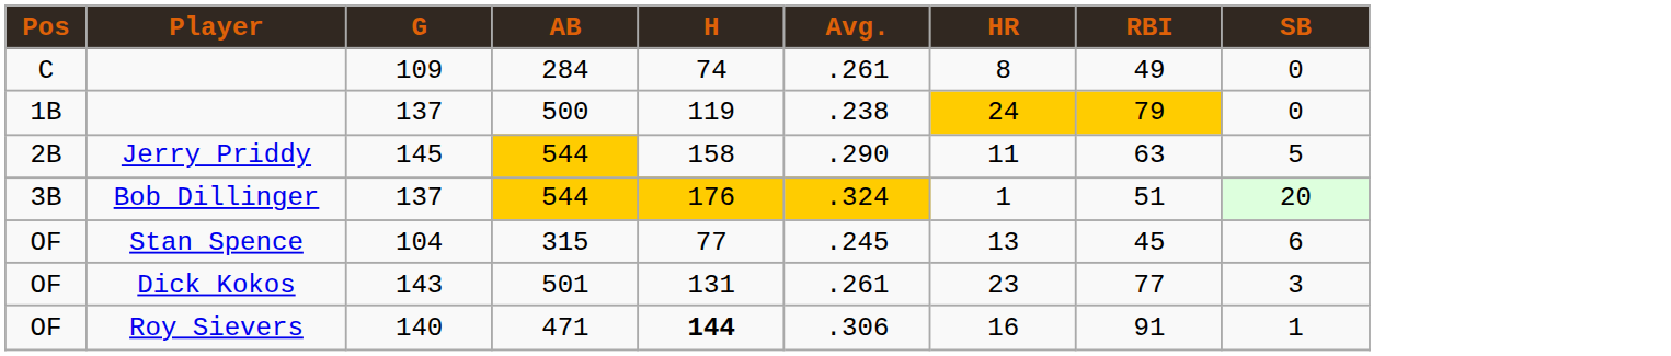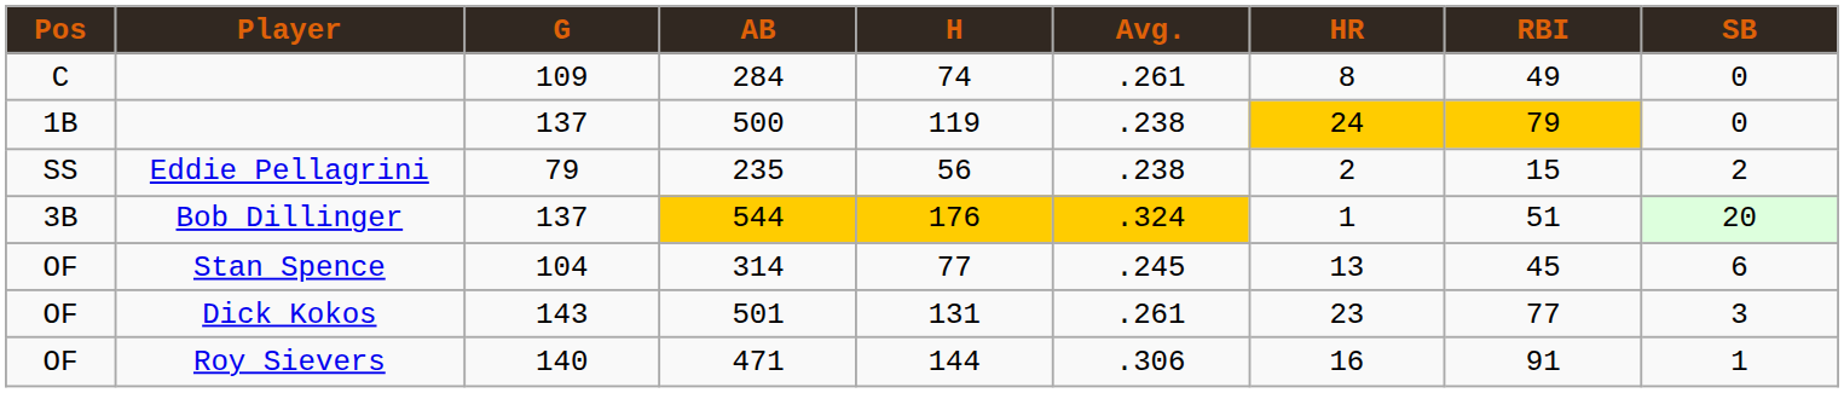- row: 2B | Jerry Priddy | 145 | 544 | 158 | .290 | 11 | 63 | 5
+ row: SS | Eddie Pellagrini | 79 | 235 | 56 | .238 | 2 | 15 | 2
Stan Spence | AB: 315 -> 314
Roy Sievers | H: bold -> normal
